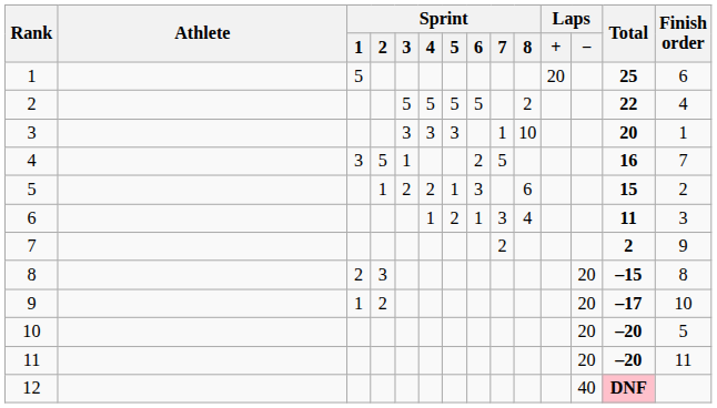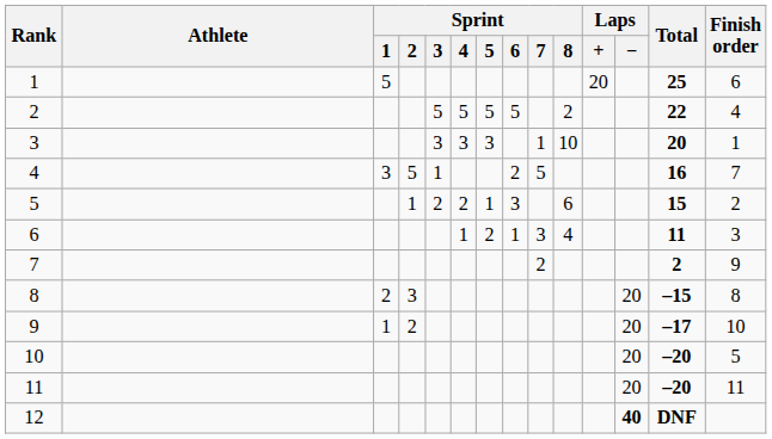12 | Laps / −: normal -> bold
12 | Total: pink background -> no background
